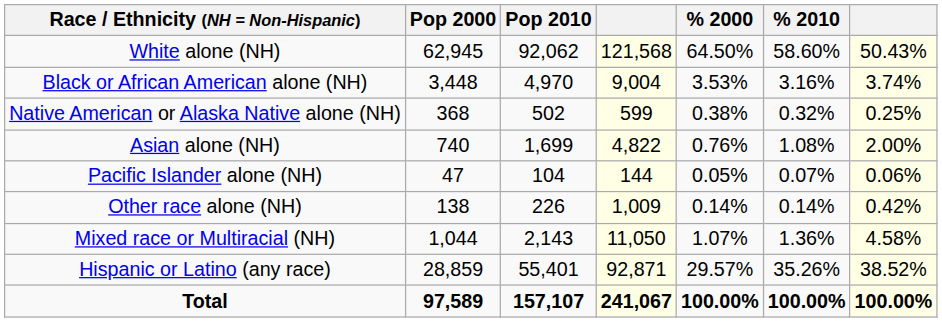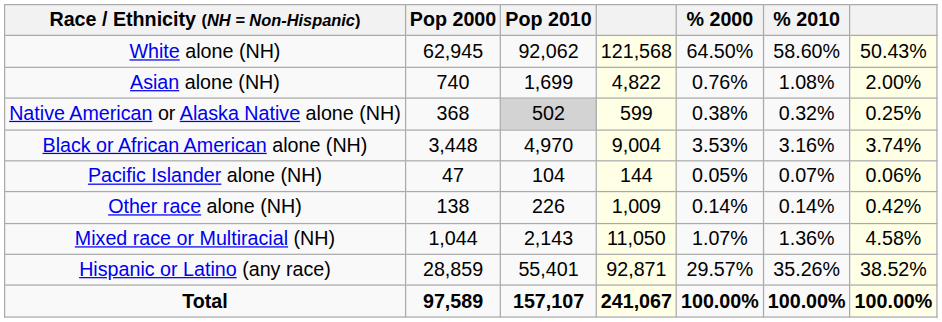rows swapped: Black or African American alone (NH) <-> Asian alone (NH)
Native American or Alaska Native alone (NH) | Pop 2010: no background -> lightgrey background
